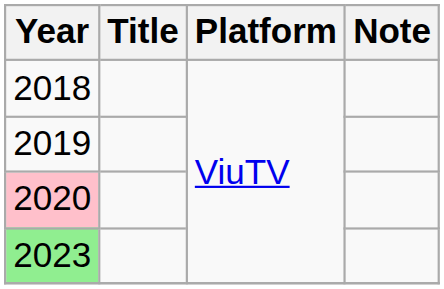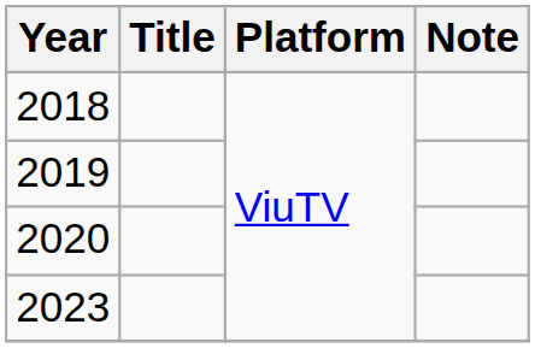2020 | Year: pink background -> no background
2023 | Year: lightgreen background -> no background
